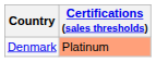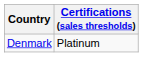Denmark | Certifications (sales thresholds): lightsalmon background -> no background
